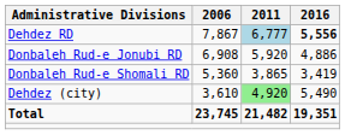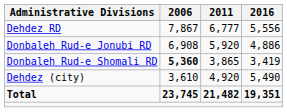Dehdez RD | 2011: lightblue background -> no background
Dehdez RD | 2016: bold -> normal
Donbaleh Rud-e Shomali RD | 2006: normal -> bold
Dehdez (city) | 2011: lightgreen background -> no background
